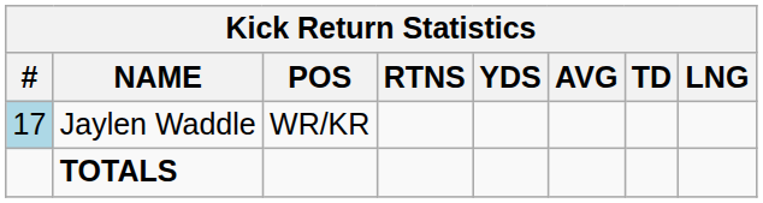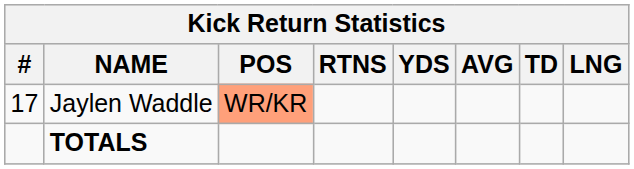Jaylen Waddle | #: lightblue background -> no background
Jaylen Waddle | POS: no background -> lightsalmon background
